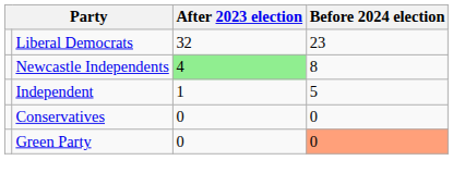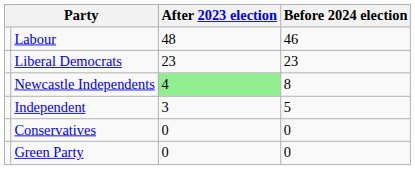+ row: Labour | 48 | 46
Liberal Democrats | After 2023 election: 32 -> 23
Independent | After 2023 election: 1 -> 3
Green Party | Before 2024 election: lightsalmon background -> no background
